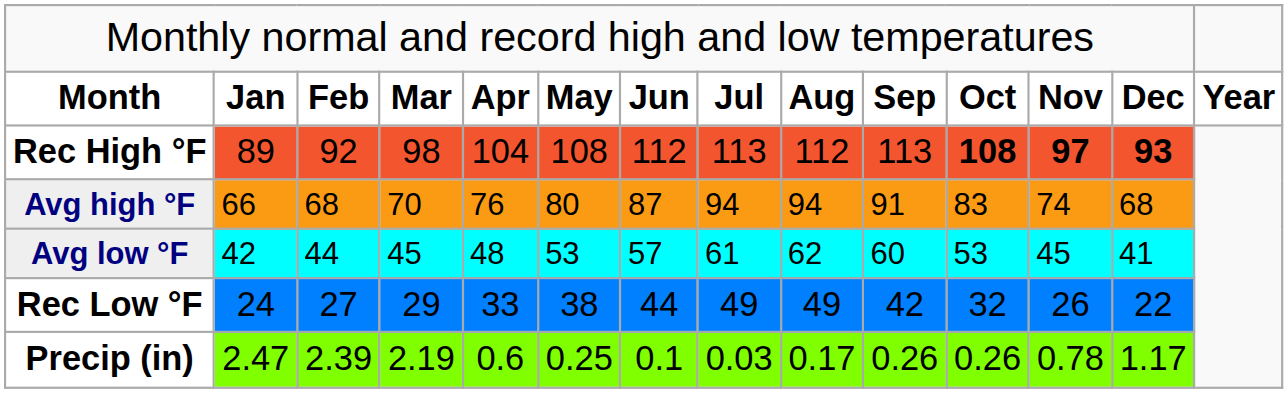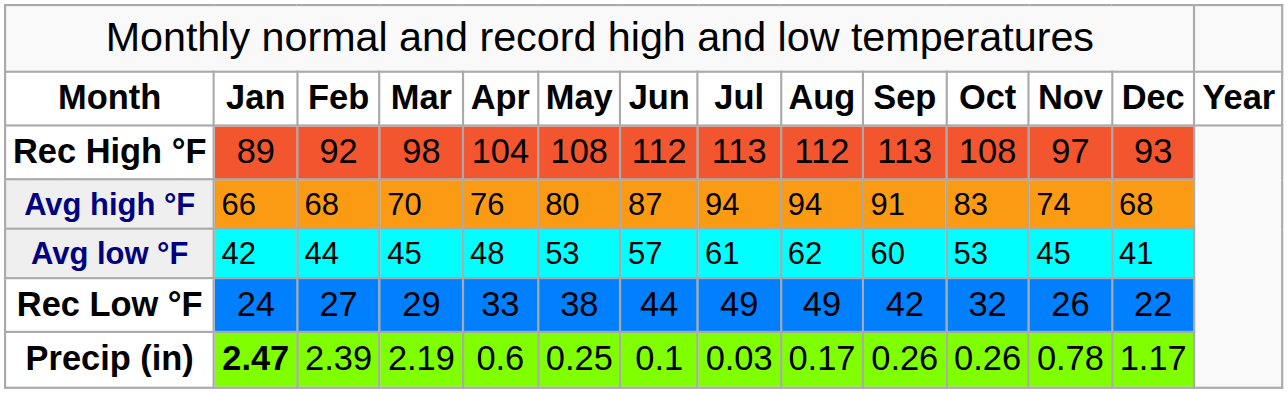Rec High °F | column 11: bold -> normal
Rec High °F | column 12: bold -> normal
Rec High °F | column 13: bold -> normal
Precip (in) | column 2: normal -> bold
